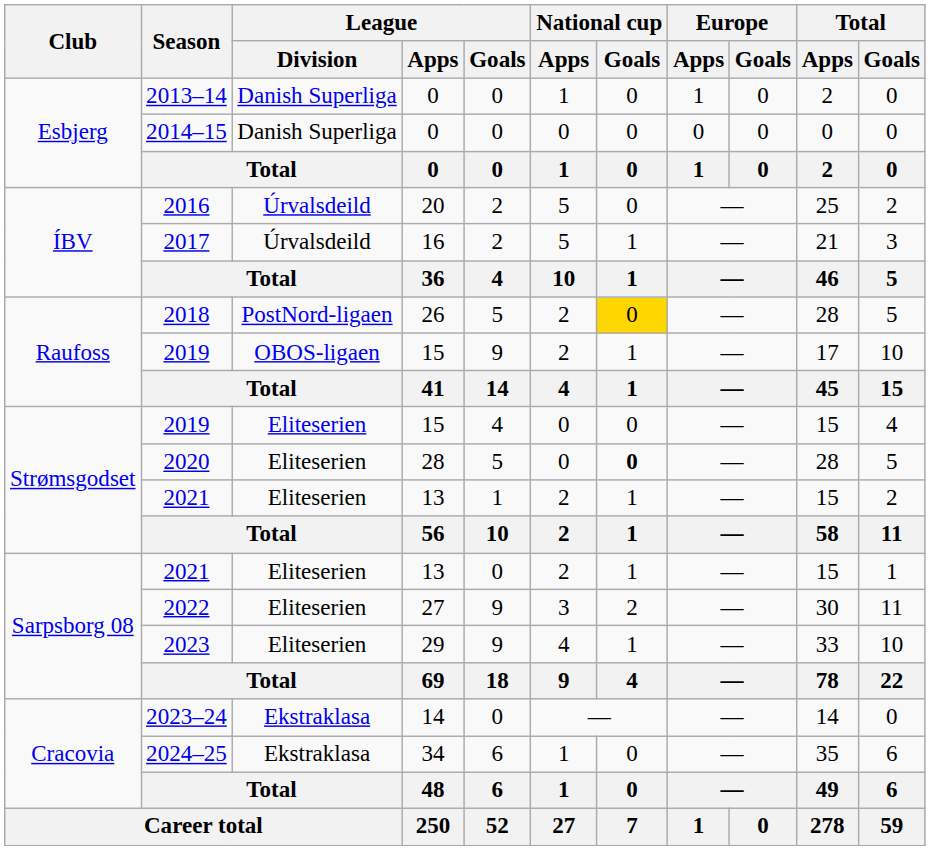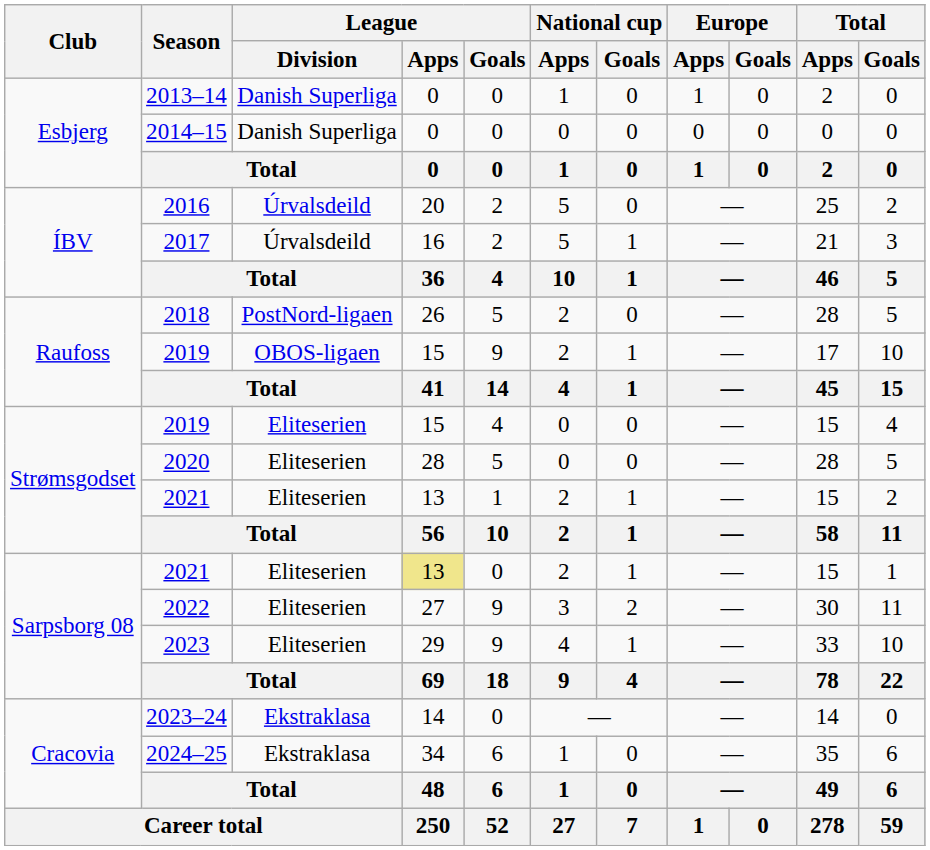2018 | National cup / Goals: gold background -> no background
2020 | National cup / Goals: bold -> normal
Sarpsborg 08 / 2021 | League / Apps: no background -> khaki background
